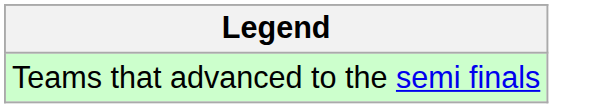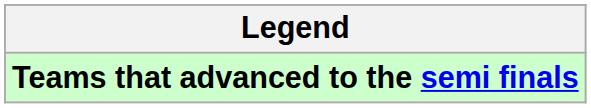row 2 | column 1: normal -> bold
